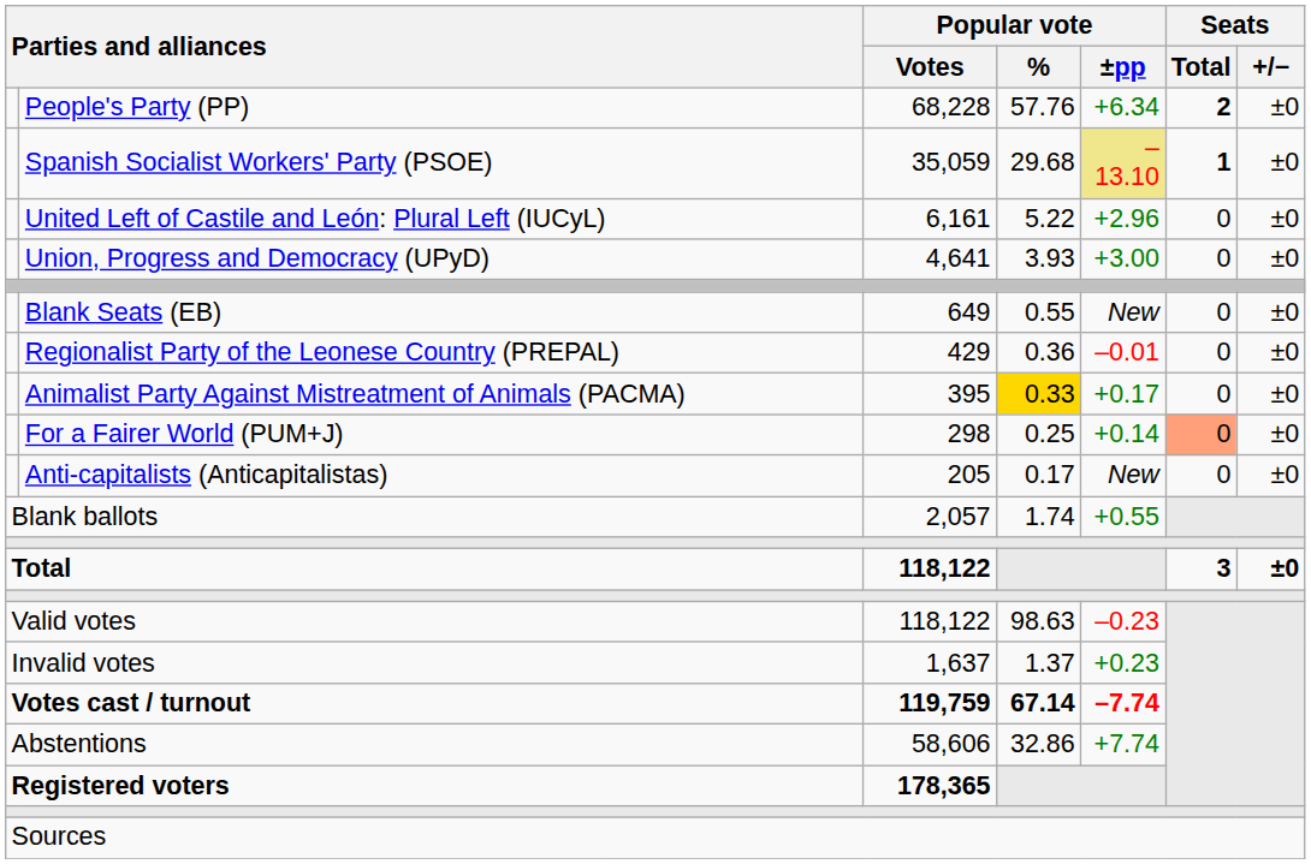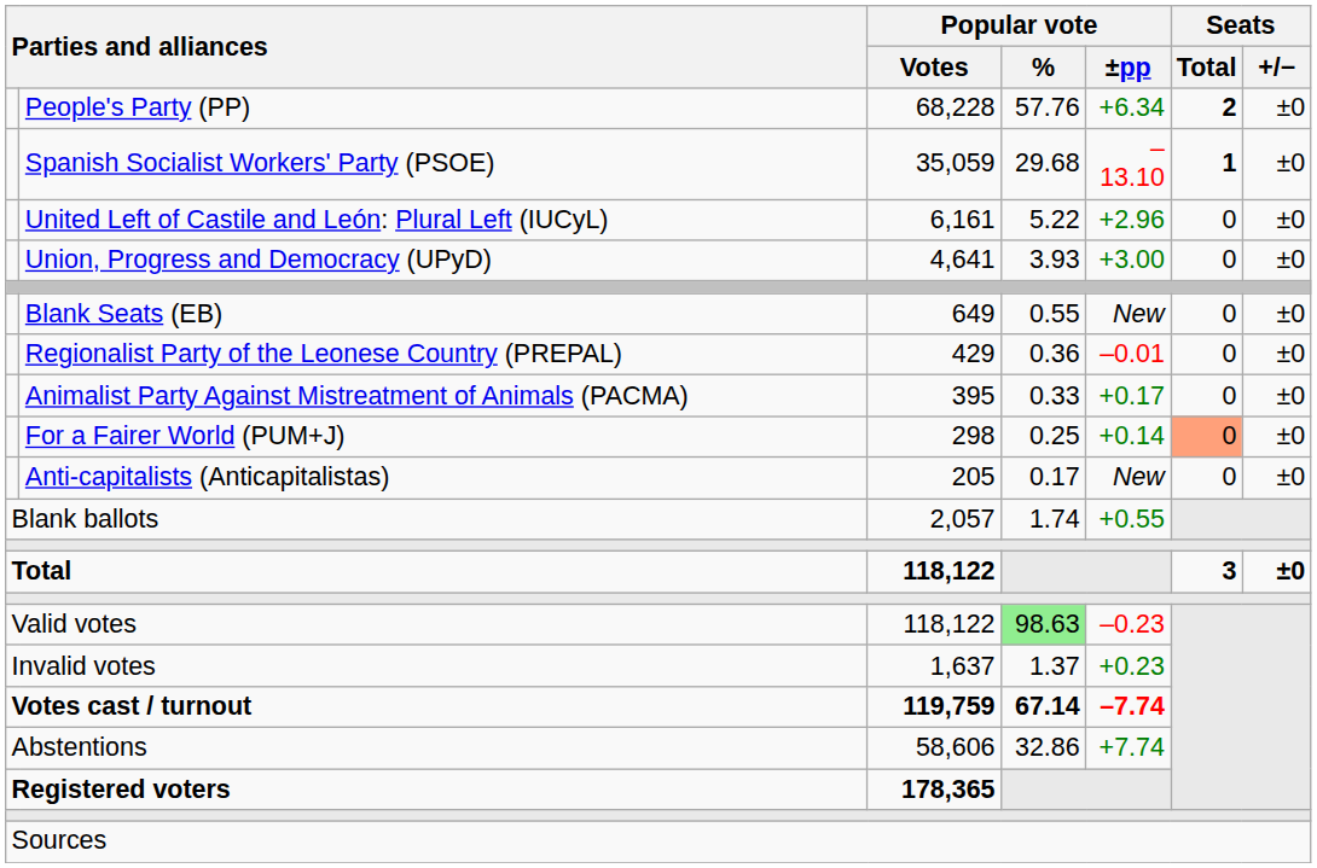Spanish Socialist Workers' Party (PSOE) | Popular vote / ±pp: khaki background -> no background
Animalist Party Against Mistreatment of Animals (PACMA) | Popular vote / %: gold background -> no background
Valid votes | Popular vote / %: no background -> lightgreen background
